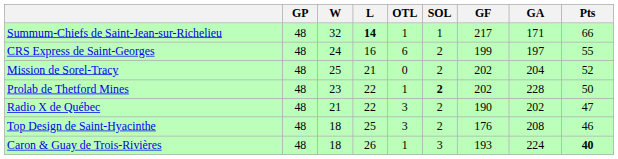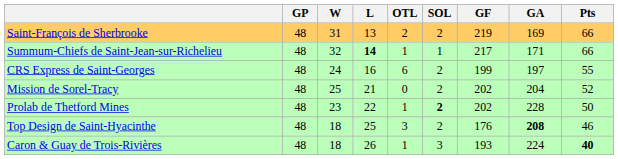+ row: Saint-François de Sherbrooke | 48 | 31 | 13 | 2 | 2 | 219 | 169 | 66
- row: Radio X de Québec | 48 | 21 | 22 | 3 | 2 | 190 | 202 | 47
Top Design de Saint-Hyacinthe | GA: normal -> bold
